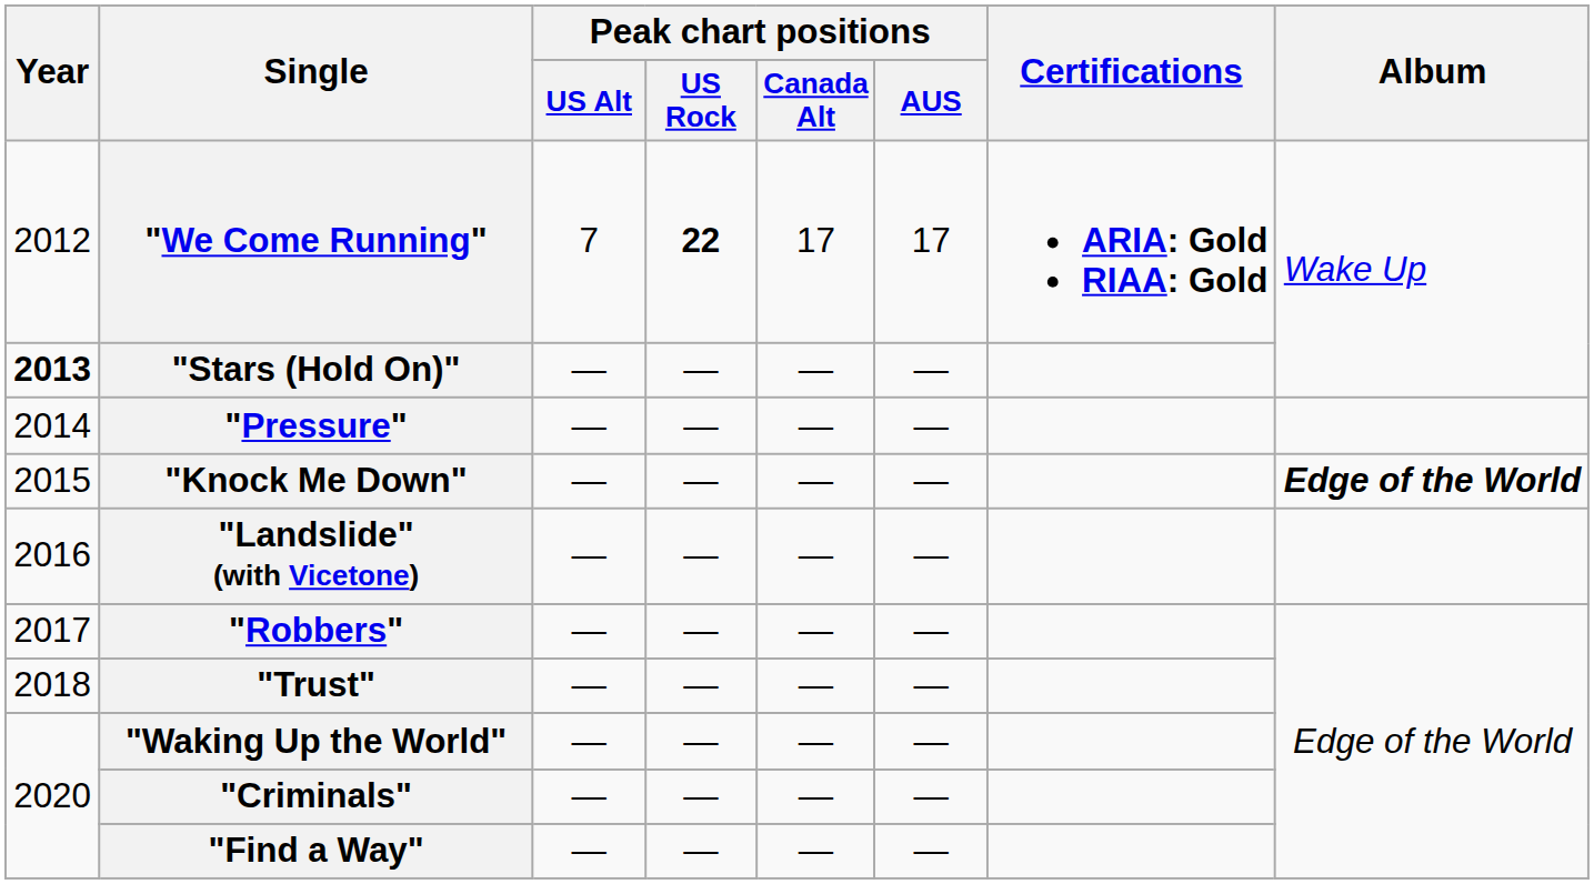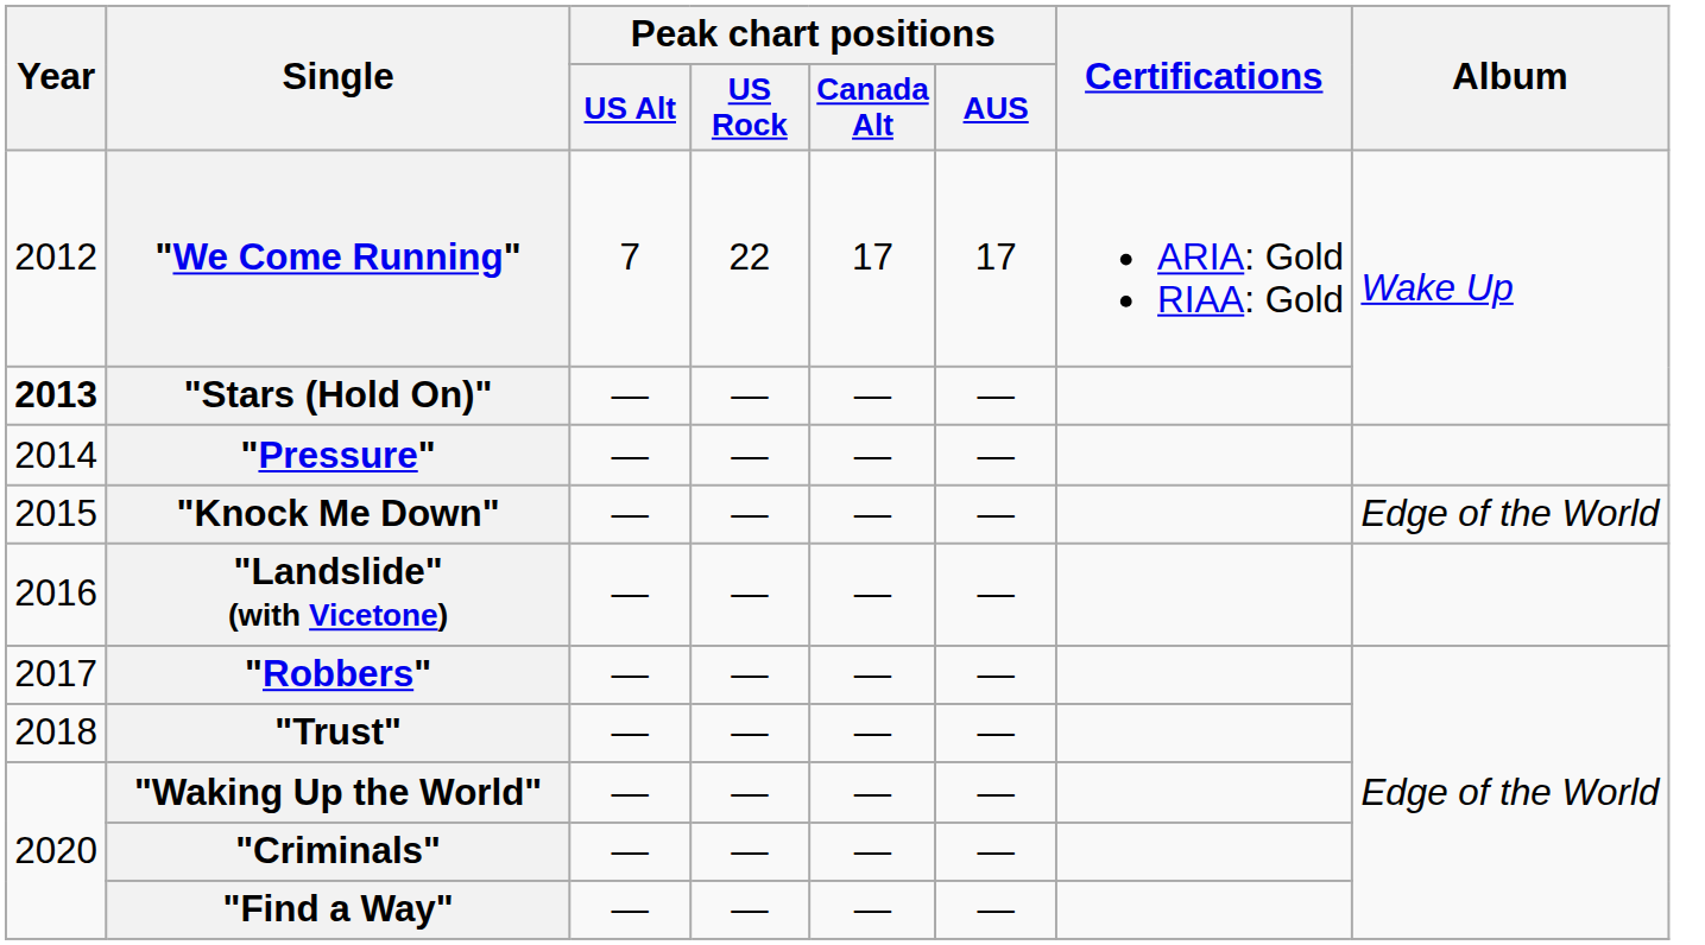"We Come Running" | Peak chart positions / US Rock: bold -> normal
"We Come Running" | Certifications: bold -> normal
"Knock Me Down" | Album: bold -> normal
